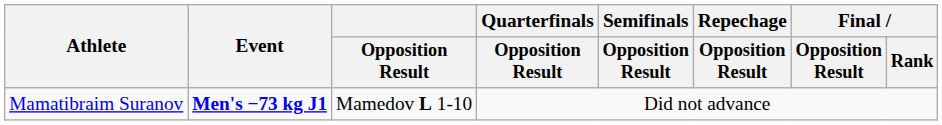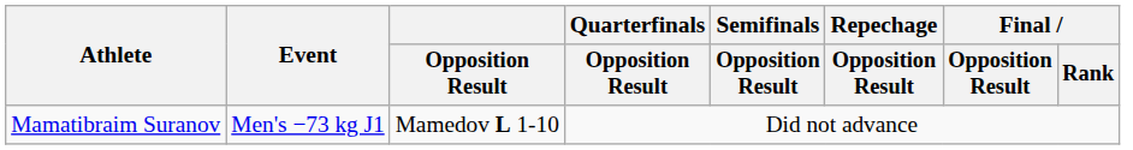Mamatibraim Suranov | Event: bold -> normal
